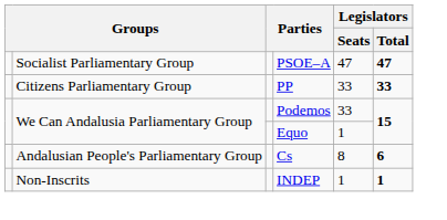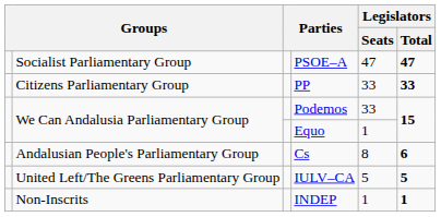+ row: United Left/The Greens Parliamentary Group | IULV–CA | 5 | 5
